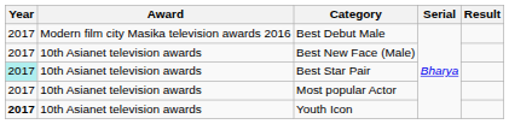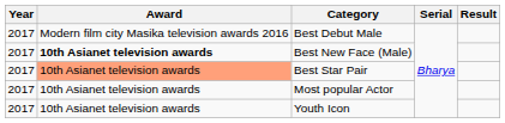Best New Face (Male) | Award: normal -> bold
Best Star Pair | Year: paleturquoise background -> no background
Best Star Pair | Award: no background -> lightsalmon background
Youth Icon | Year: bold -> normal
